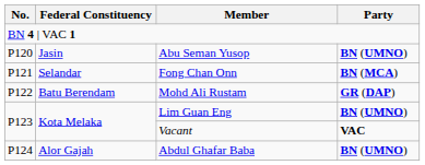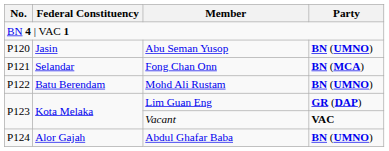Mohd Ali Rustam | Party: GR (DAP) -> BN (UMNO)
Lim Guan Eng | Party: BN (UMNO) -> GR (DAP)
